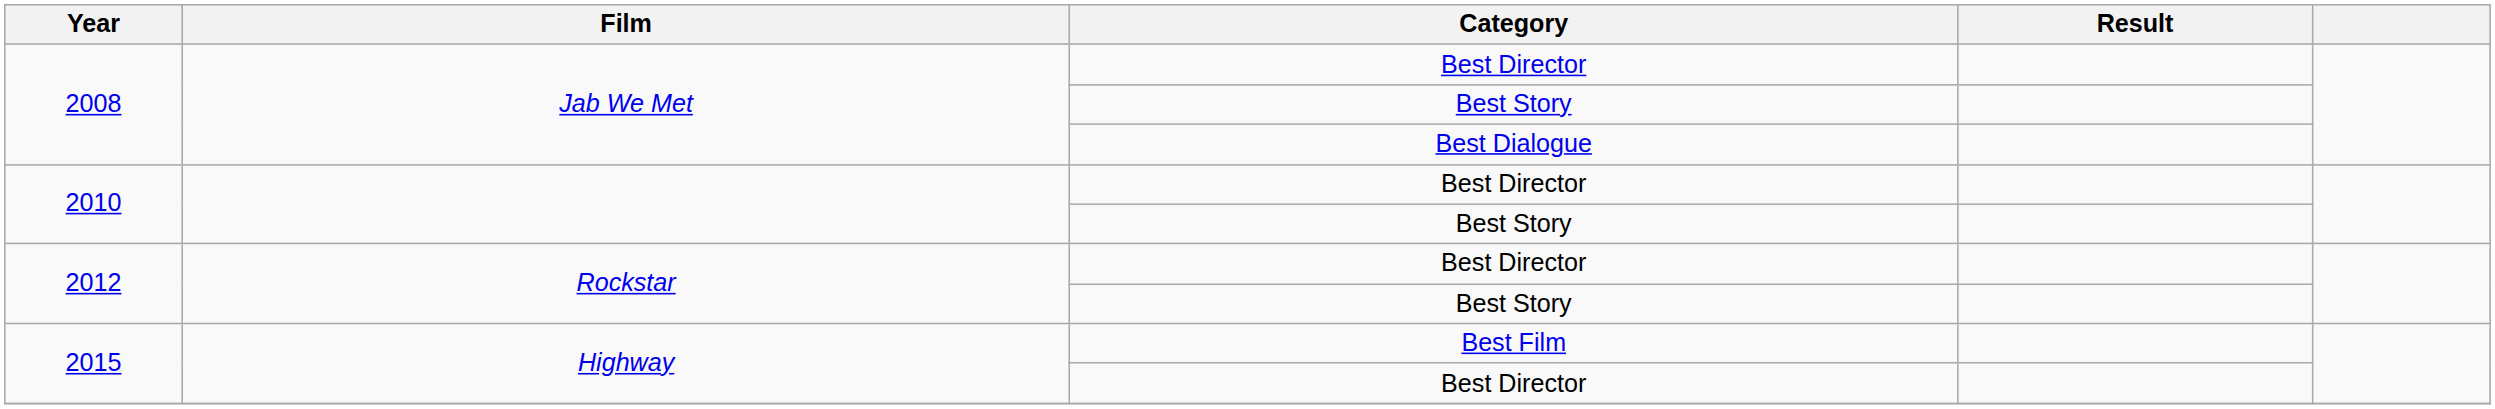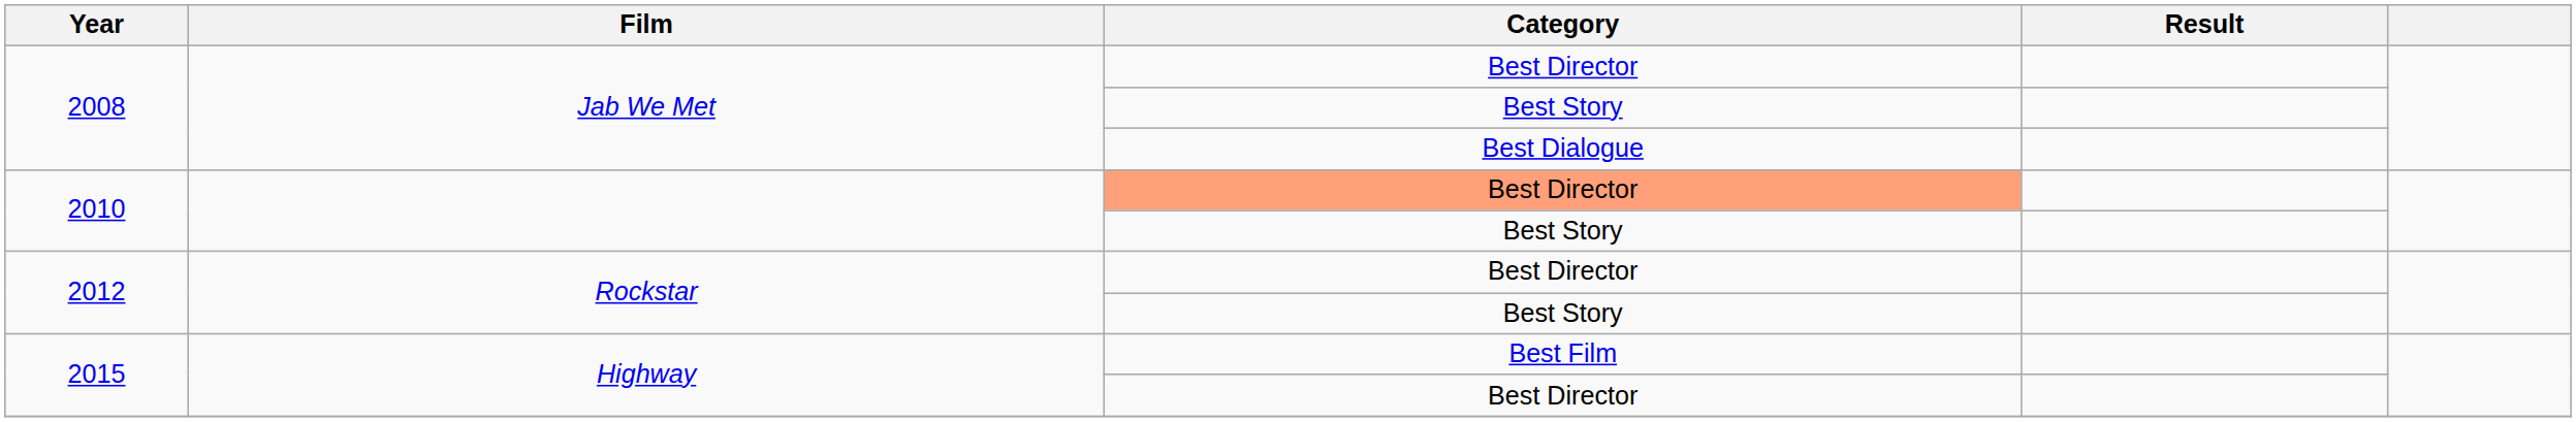2010 / Best Director | Category: no background -> lightsalmon background
